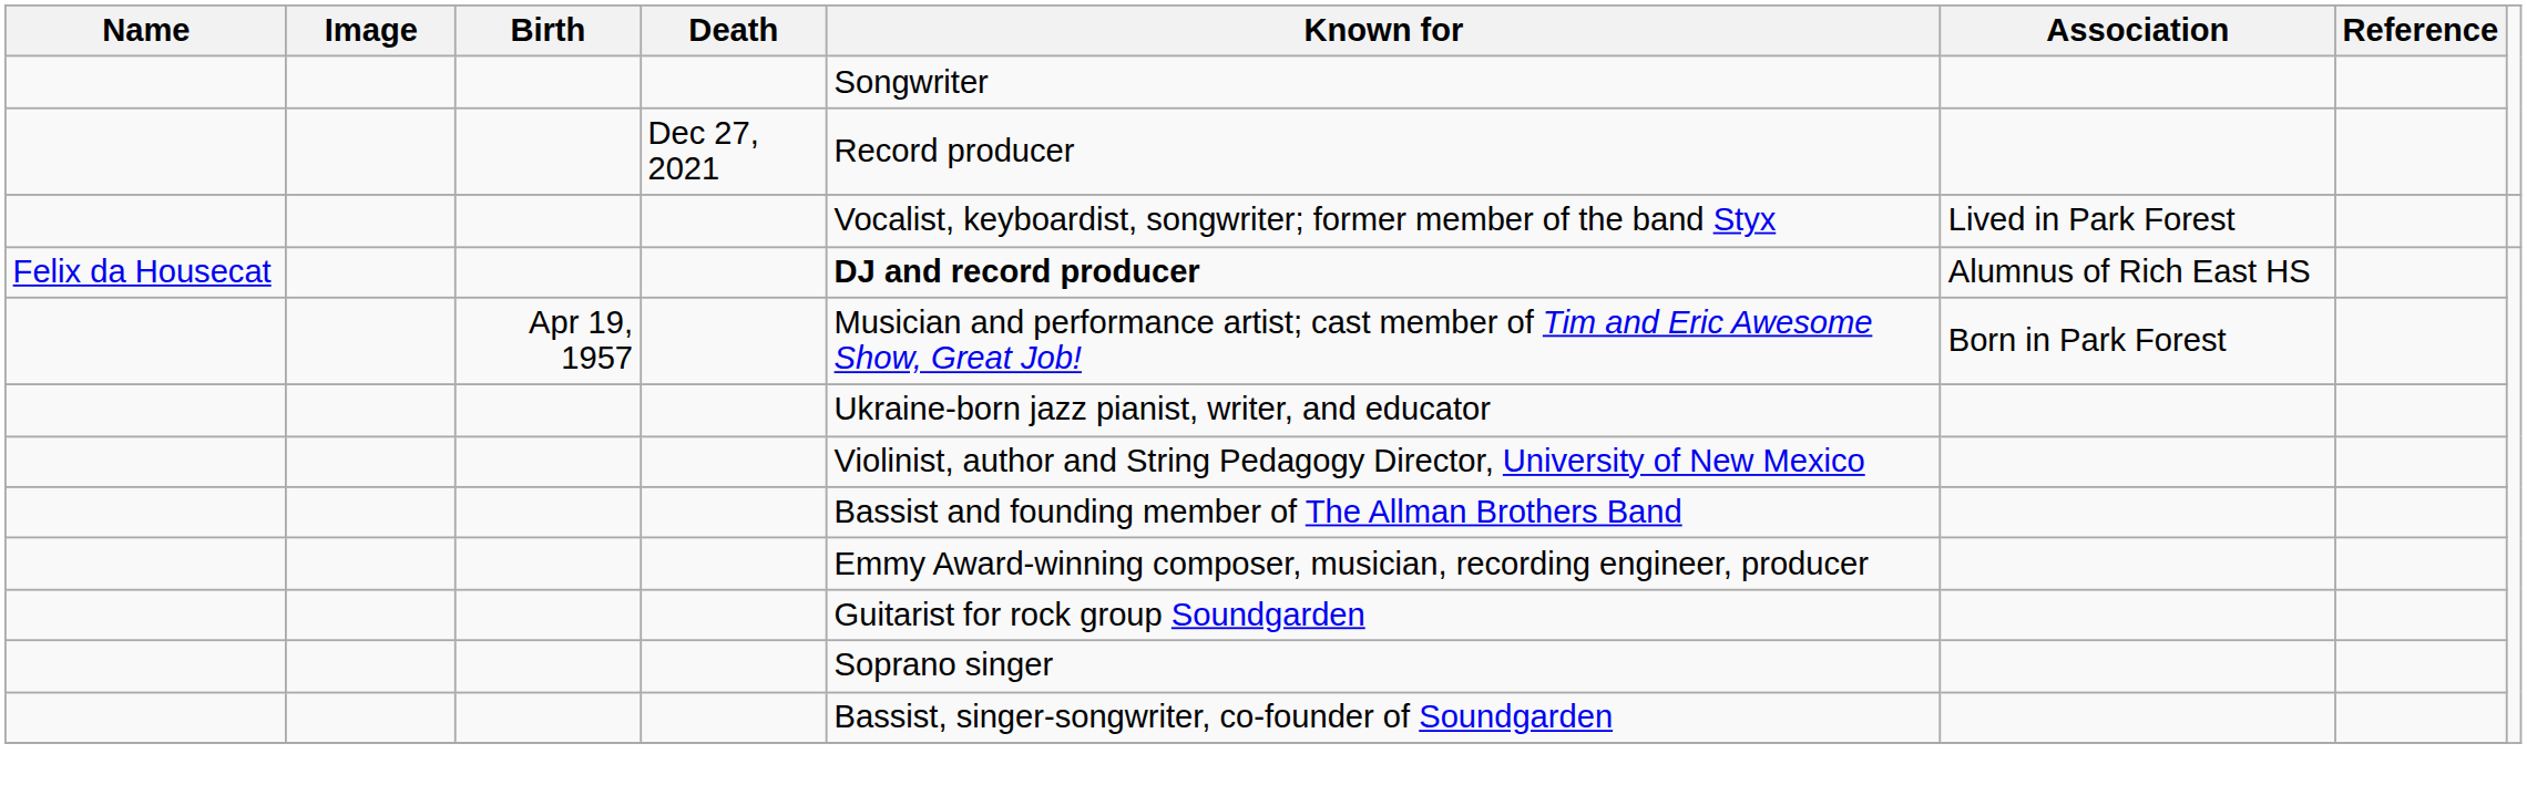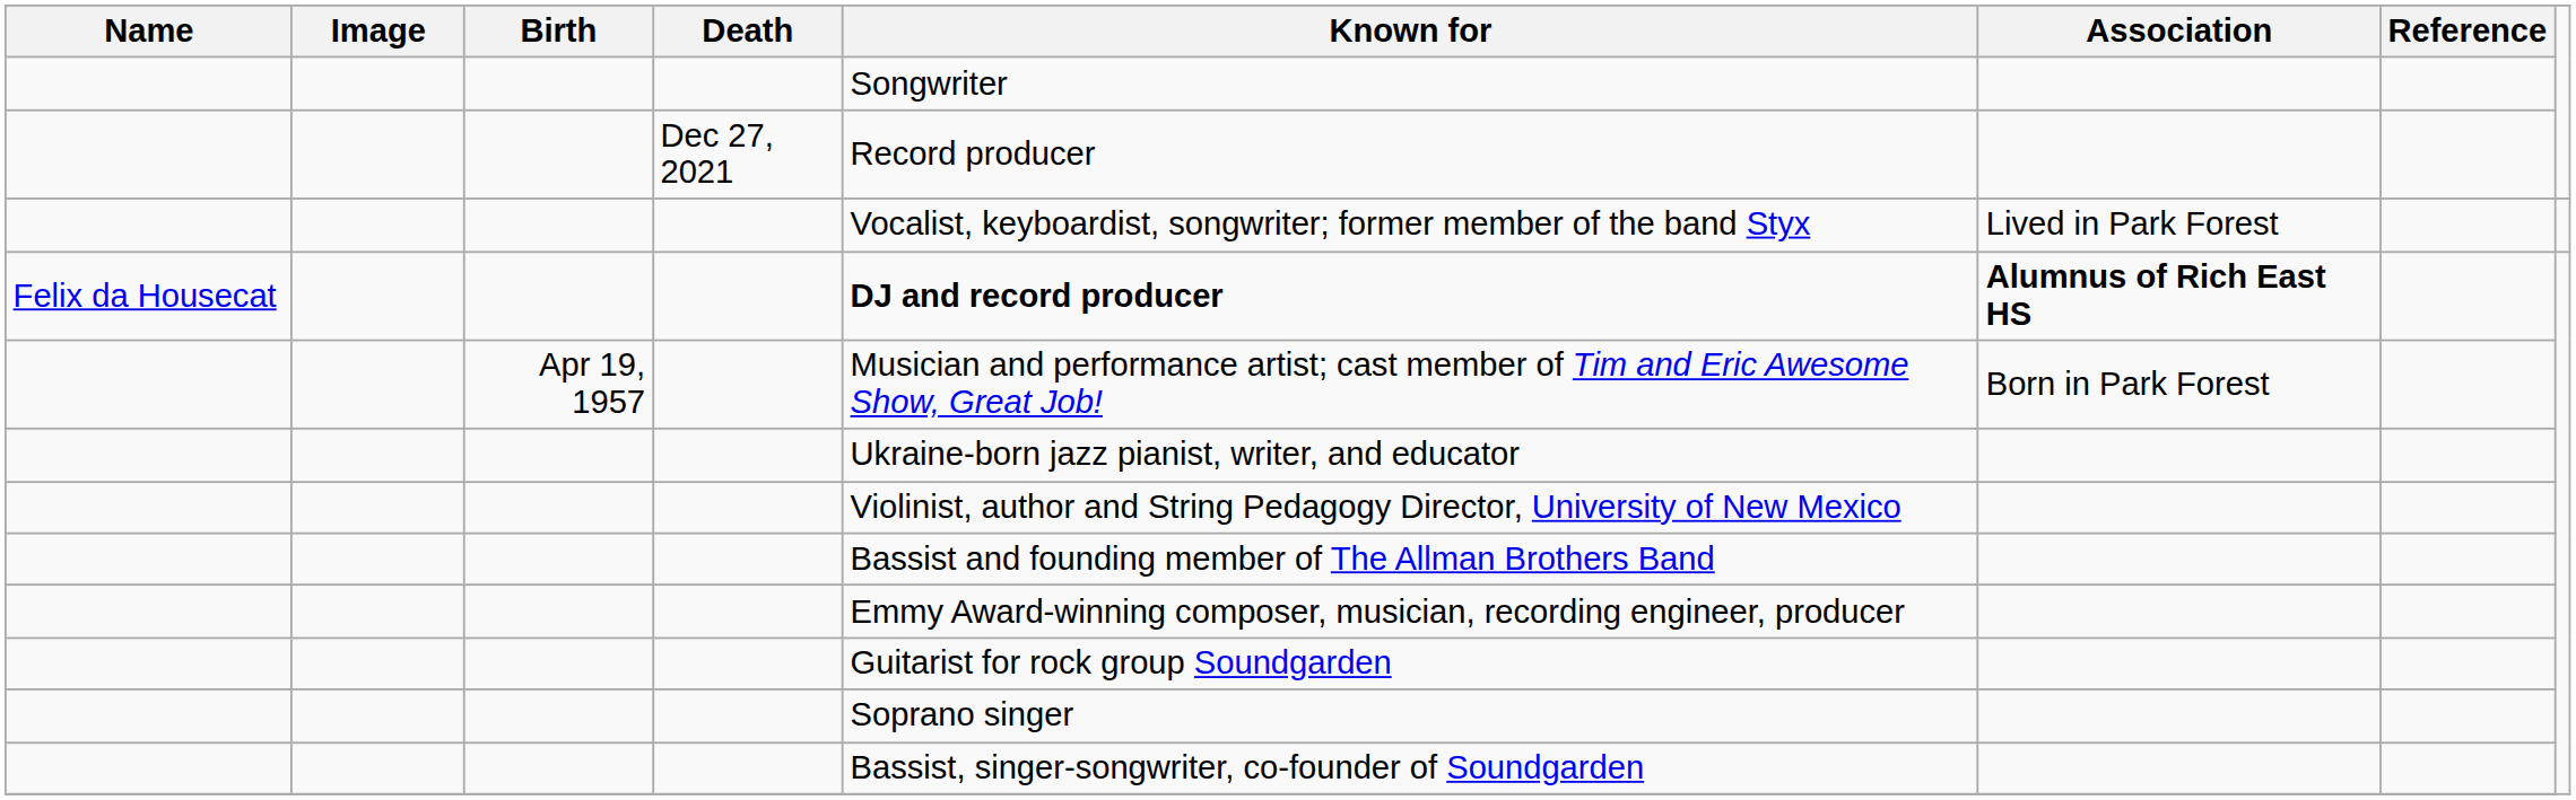Felix da Housecat | Association: normal -> bold
